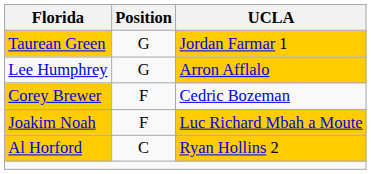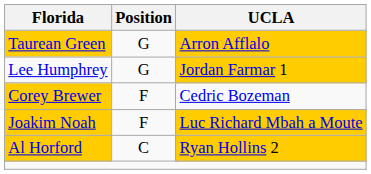Taurean Green | UCLA: Jordan Farmar 1 -> Arron Afflalo
Lee Humphrey | UCLA: Arron Afflalo -> Jordan Farmar 1
